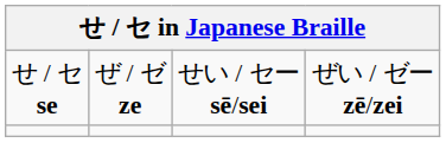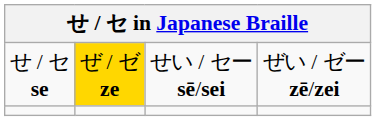せ / セ se | column 2: no background -> gold background
